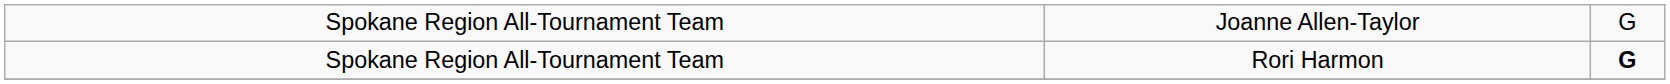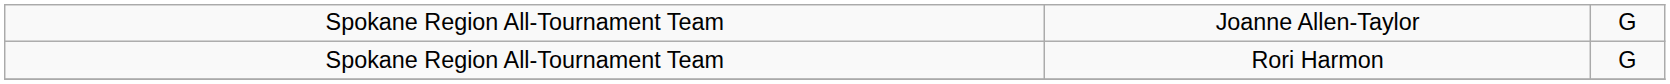row 2 | column 3: bold -> normal
